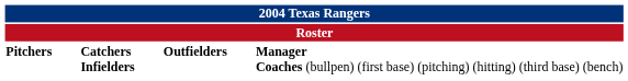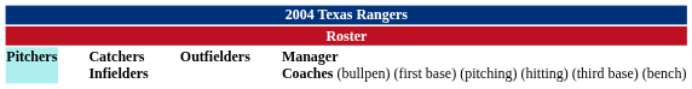Pitchers | column 1: no background -> paleturquoise background
